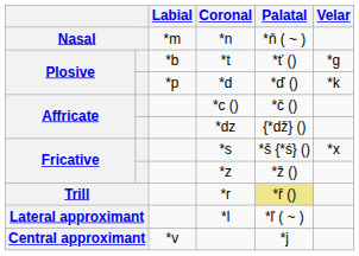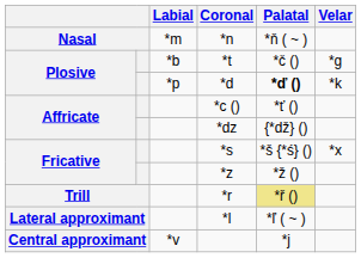*t | Palatal: *ť () -> *č ()
*d | Palatal: normal -> bold
*c () | Palatal: *č () -> *ť ()
